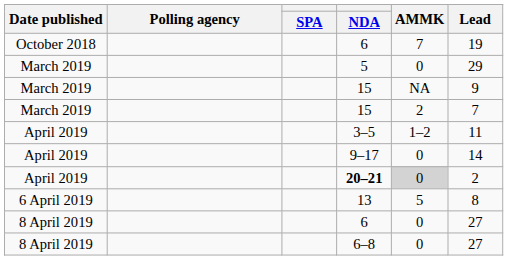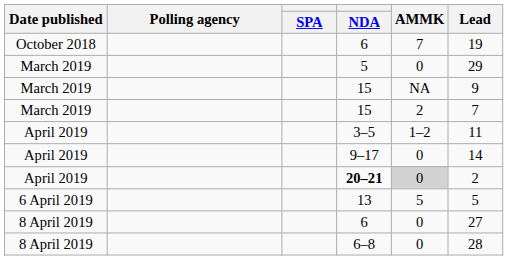13 | Lead: 8 -> 5
6–8 | Lead: 27 -> 28
